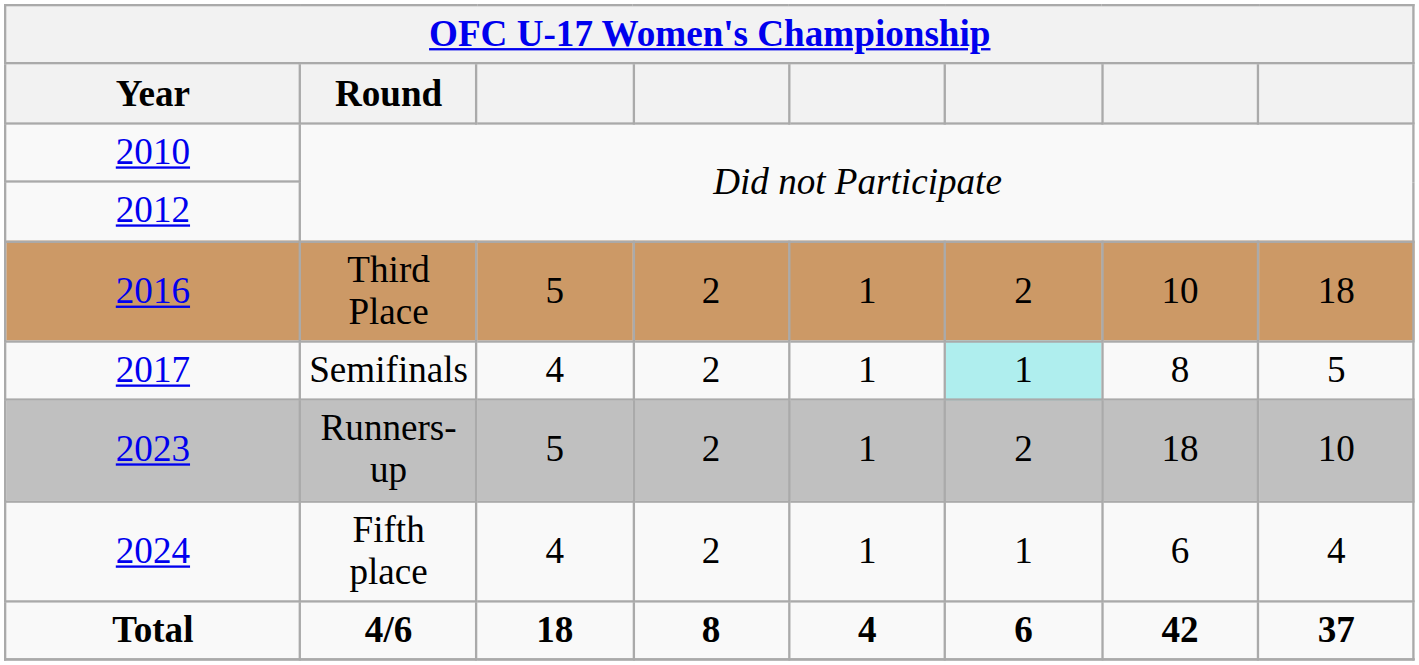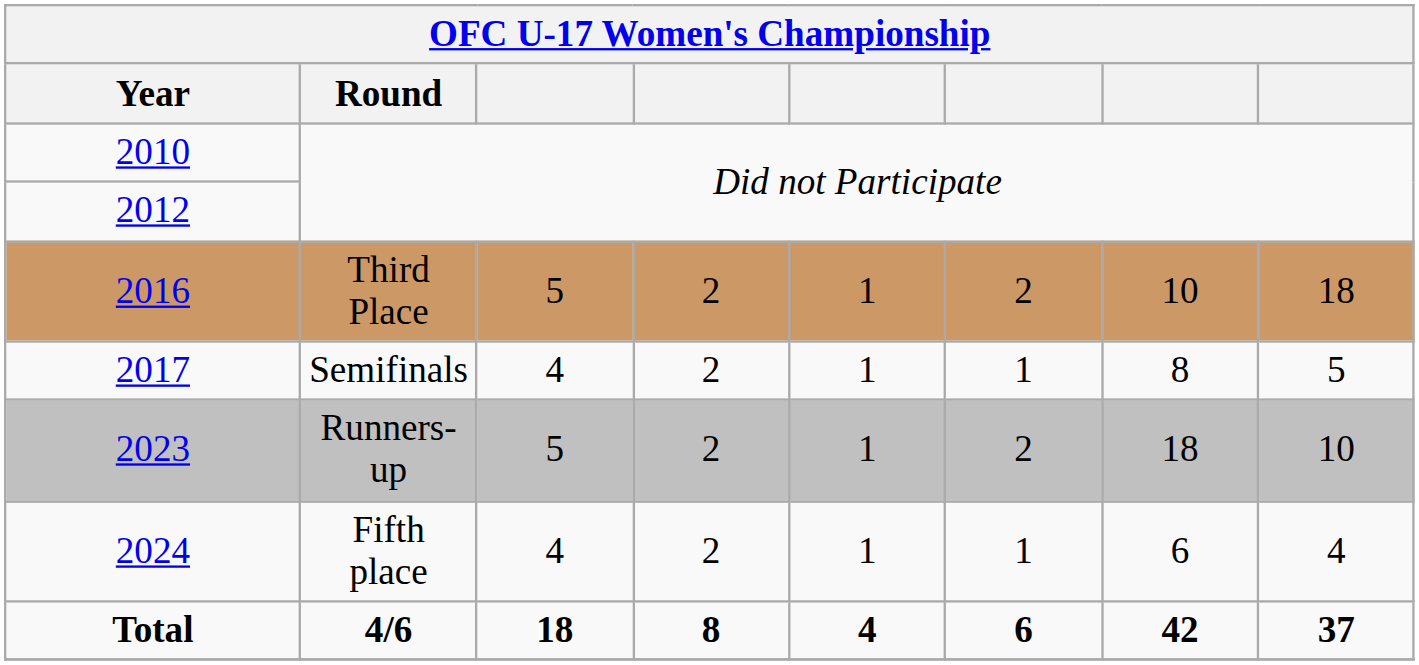2017 | column 6: paleturquoise background -> no background
